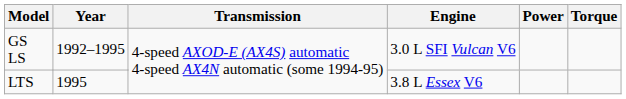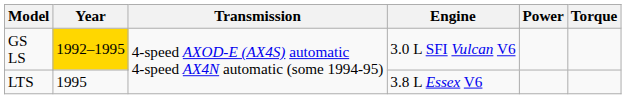GS LS | Year: no background -> gold background
